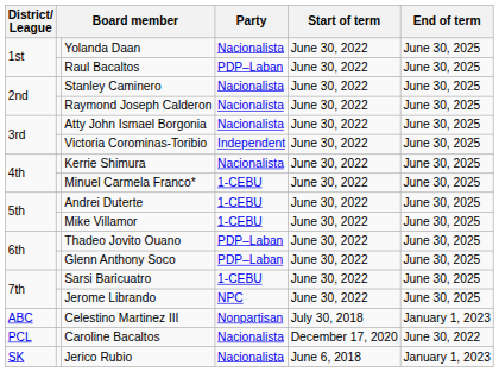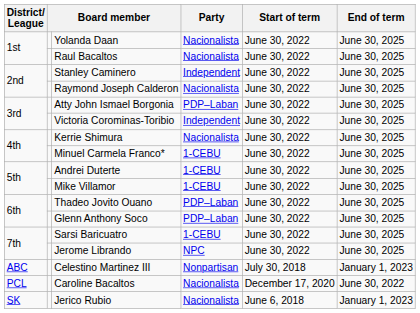Raul Bacaltos | Party: PDP–Laban -> Nacionalista
Stanley Caminero | Party: Nacionalista -> Independent
Atty John Ismael Borgonia | Party: Nacionalista -> PDP–Laban
